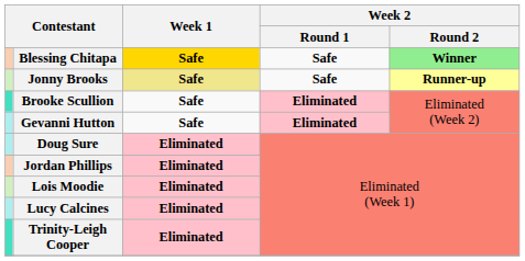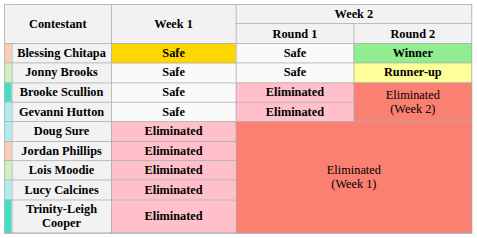Jonny Brooks | Week 1: khaki background -> no background
